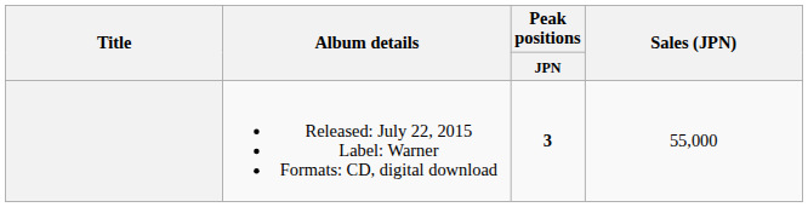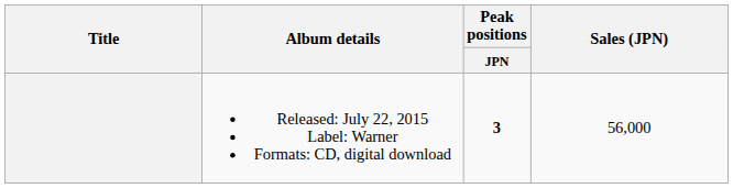row 3 | Sales (JPN): 55,000 -> 56,000
